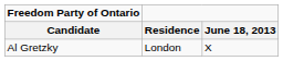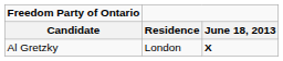Al Gretzky | June 18, 2013: normal -> bold
